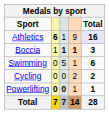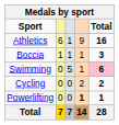Athletics | column 2: bold -> normal
Athletics | Total: lavender background -> no background
Boccia | column 3: bold -> normal
Boccia | column 4: bold -> normal
Swimming | Total: no background -> pink background
Powerlifting | column 2: bold -> normal
Powerlifting | column 3: bold -> normal
Powerlifting | column 4: normal -> bold
